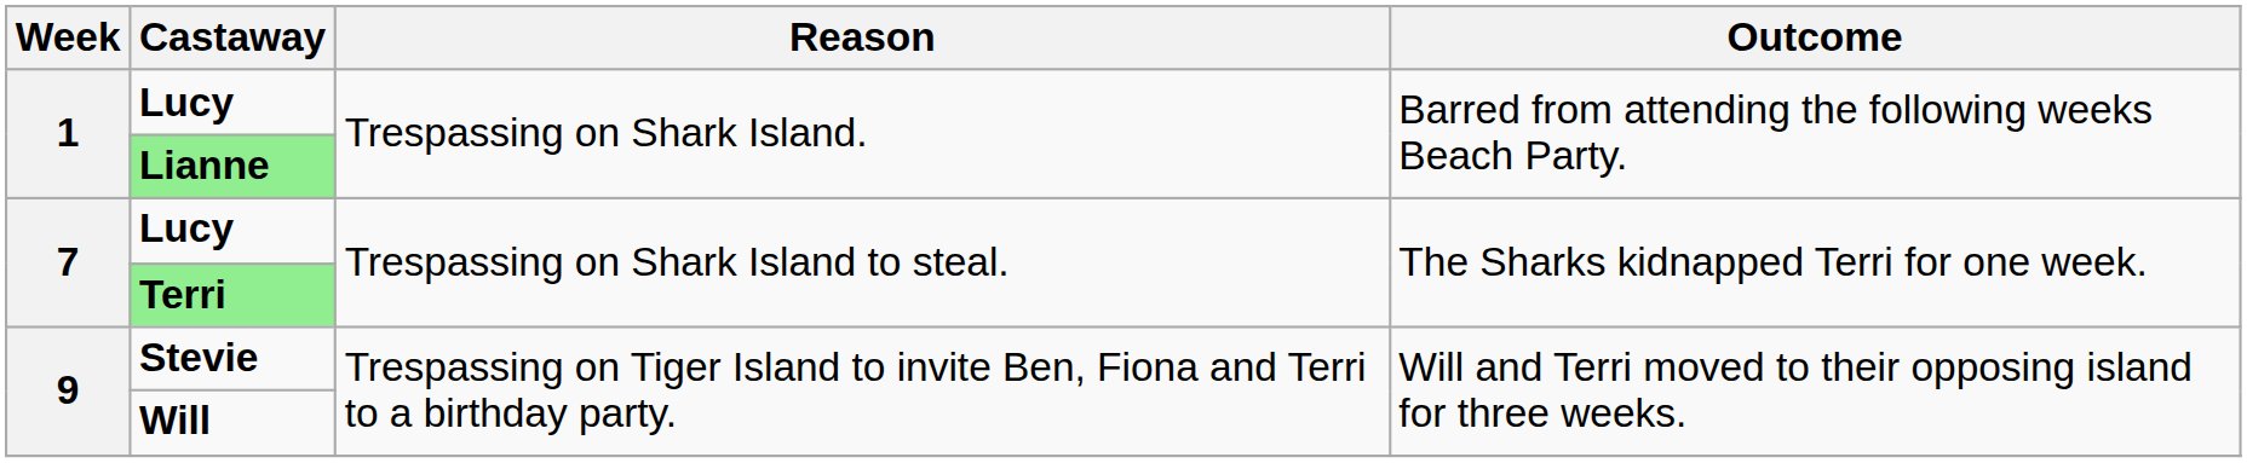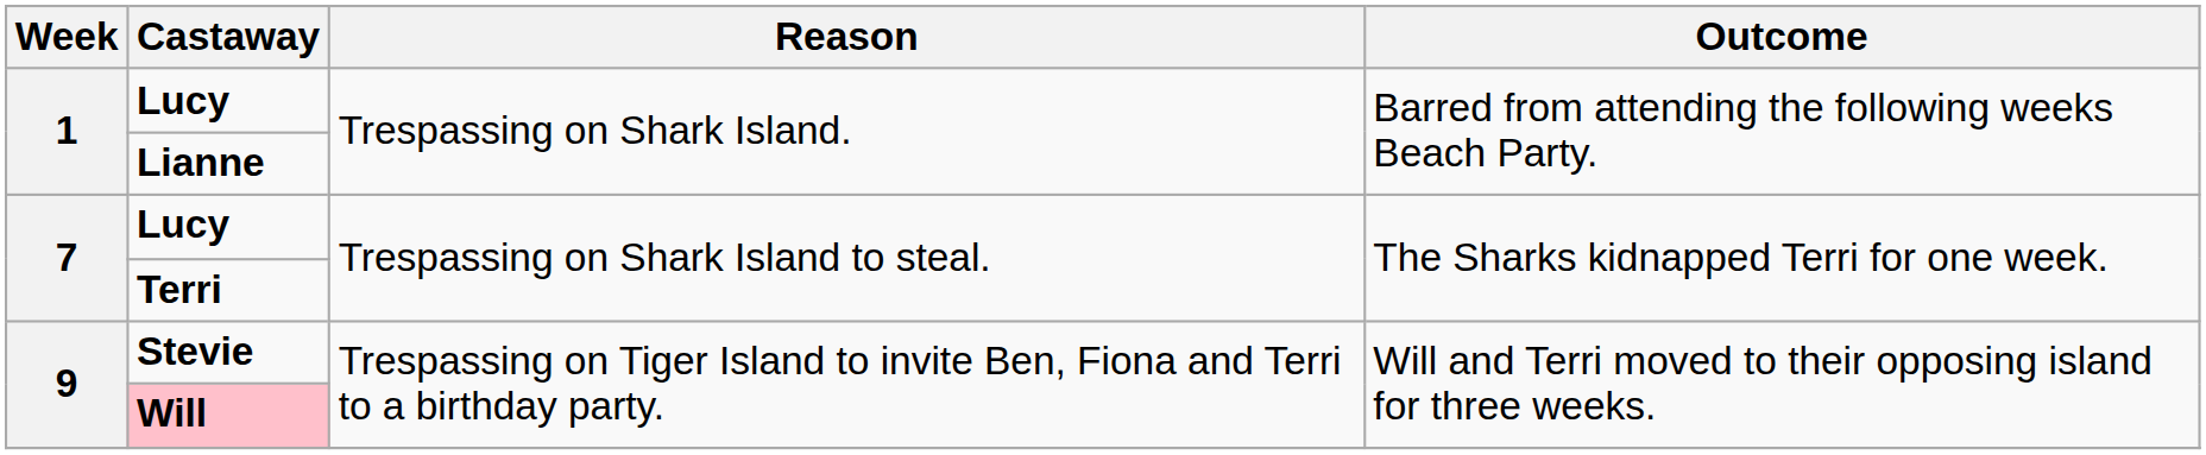Lianne | Castaway: lightgreen background -> no background
Terri | Castaway: lightgreen background -> no background
Will | Castaway: no background -> pink background
